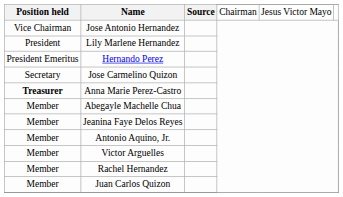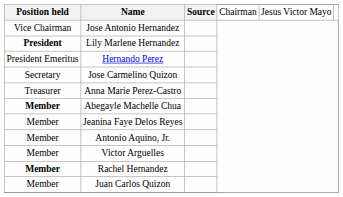Lily Marlene Hernandez | Position held: normal -> bold
Anna Marie Perez-Castro | Position held: bold -> normal
Abegayle Machelle Chua | Position held: normal -> bold
Rachel Hernandez | Position held: normal -> bold
